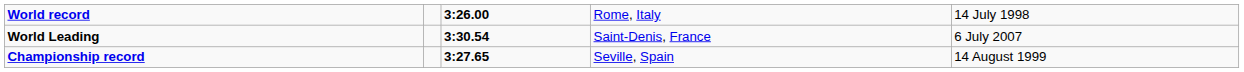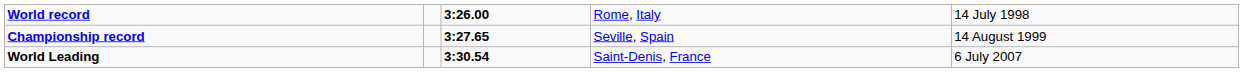rows swapped: Championship record <-> World Leading
